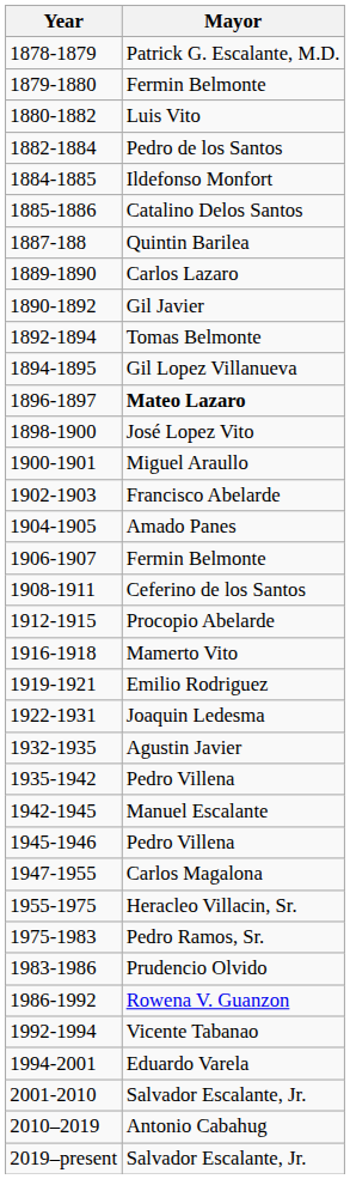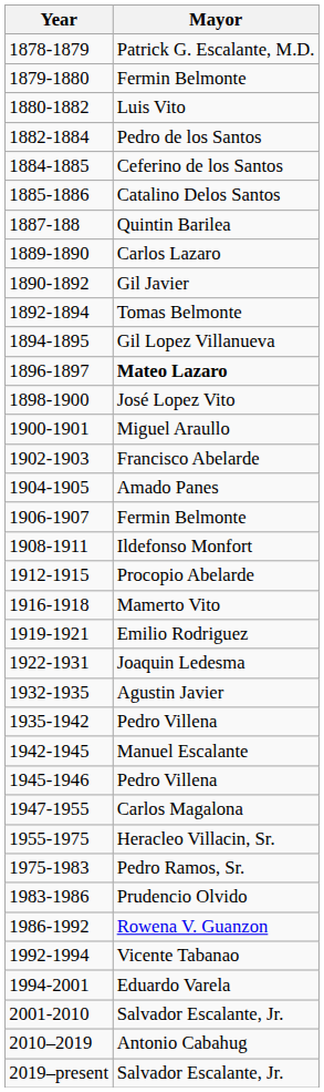row 6 | Mayor: Ildefonso Monfort -> Ceferino de los Santos
row 19 | Mayor: Ceferino de los Santos -> Ildefonso Monfort
